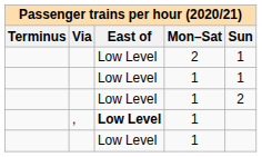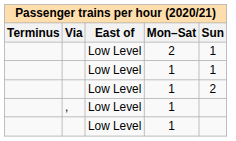, | East of: bold -> normal
